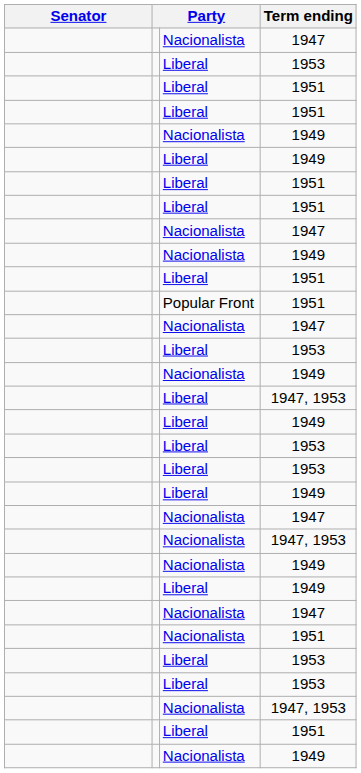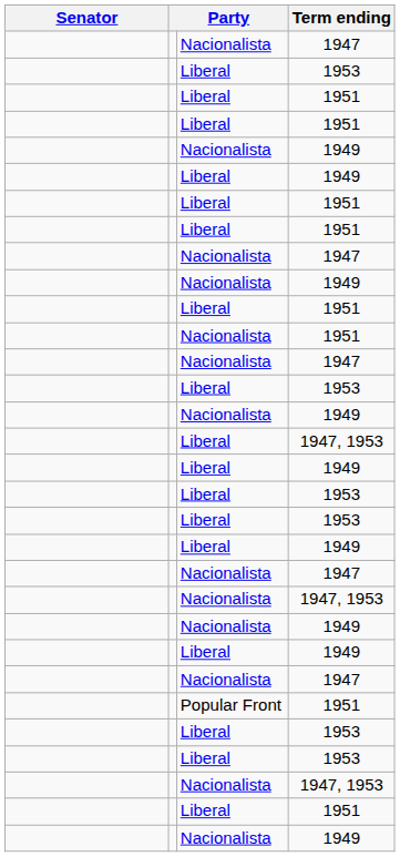rows swapped: Nacionalista / 1951 <-> Popular Front / 1951
